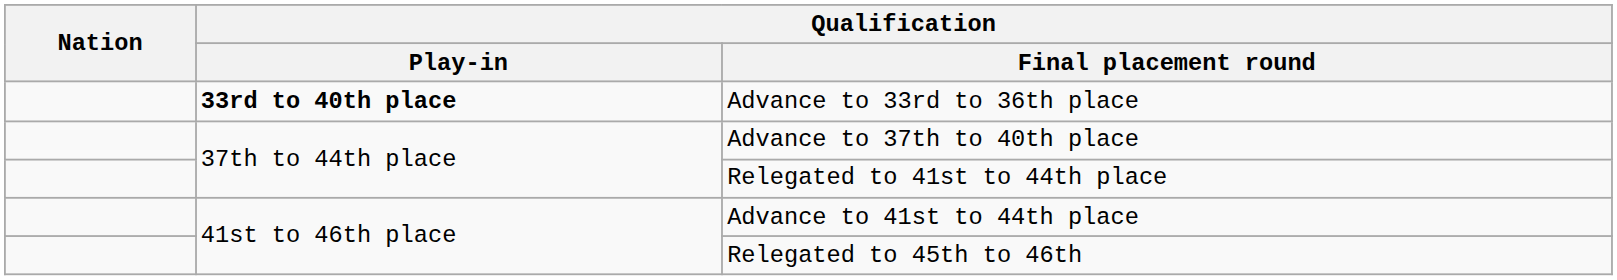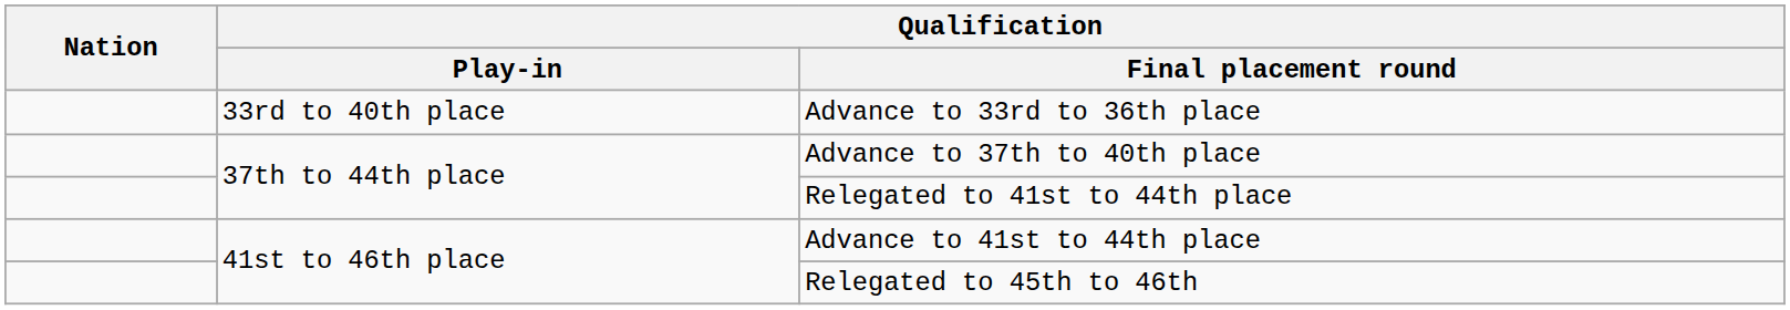Advance to 33rd to 36th place | Qualification / Play-in: bold -> normal
